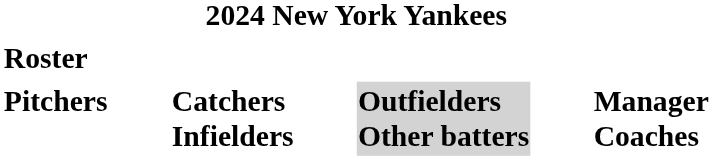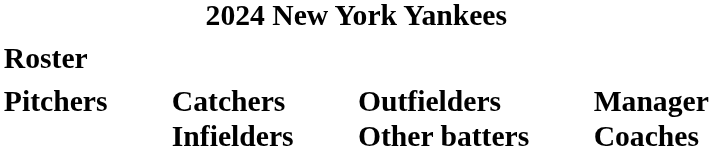Pitchers | column 3: lightgrey background -> no background
